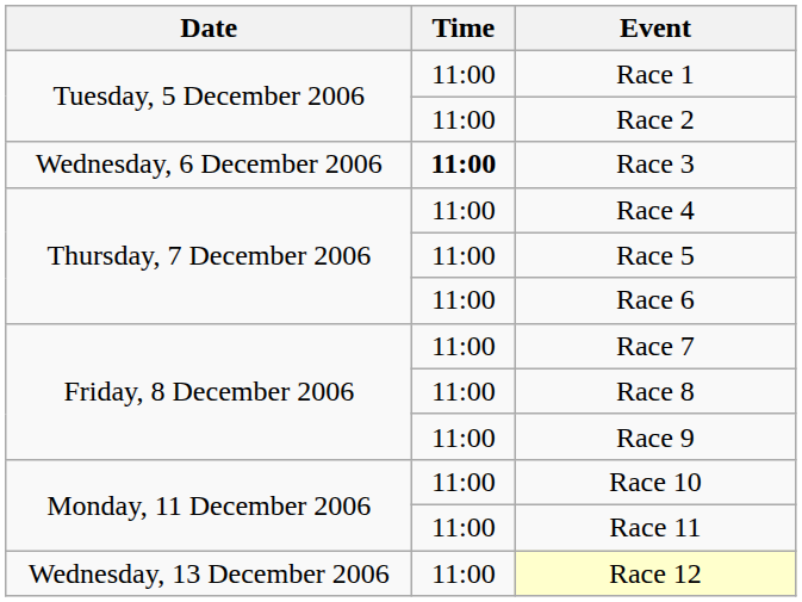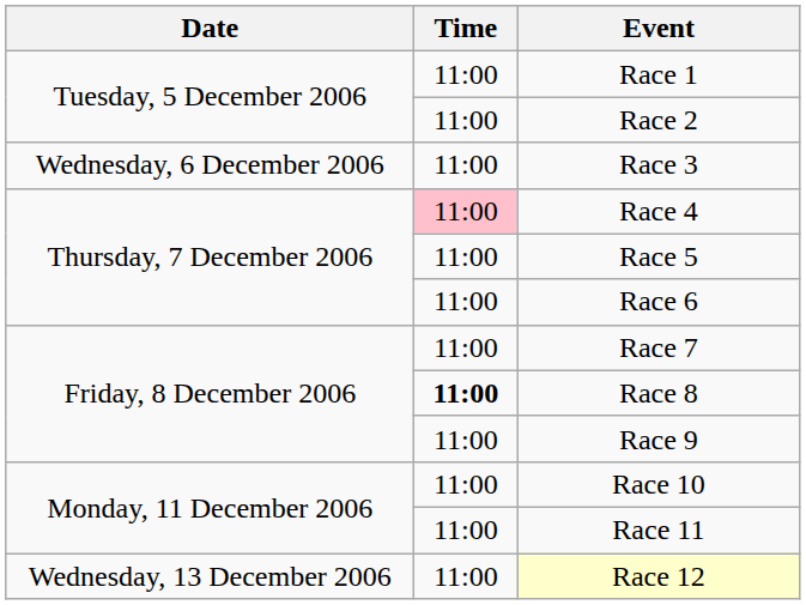Race 3 | Time: bold -> normal
Race 4 | Time: no background -> pink background
Race 8 | Time: normal -> bold
